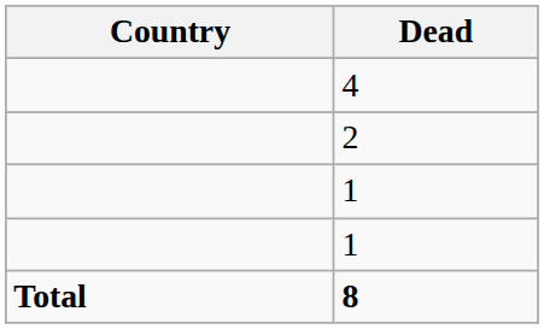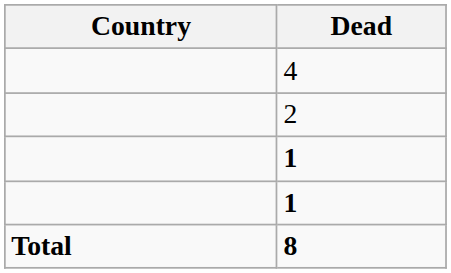row 4 | Dead: normal -> bold
row 5 | Dead: normal -> bold
